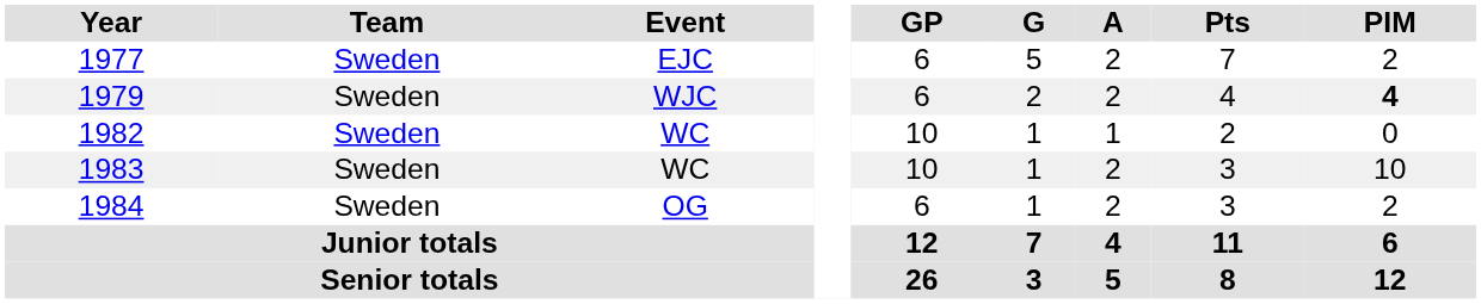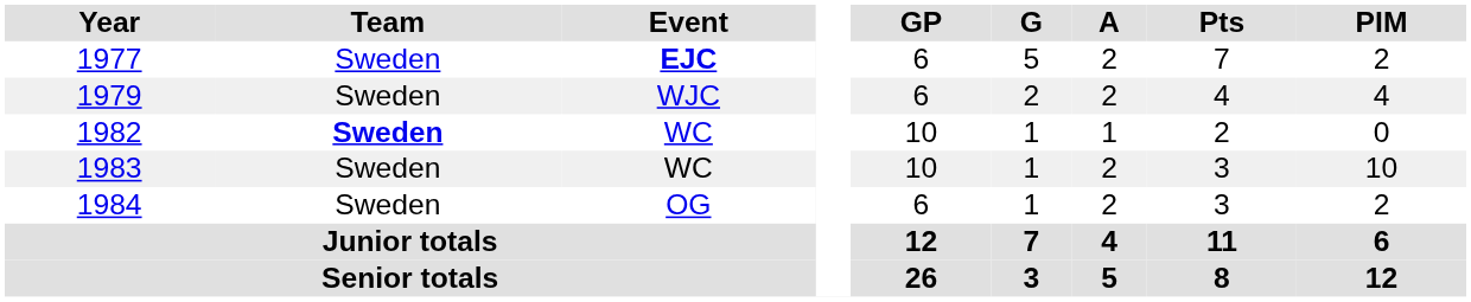1977 | Event: normal -> bold
1979 | PIM: bold -> normal
1982 | Team: normal -> bold
